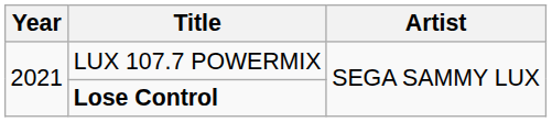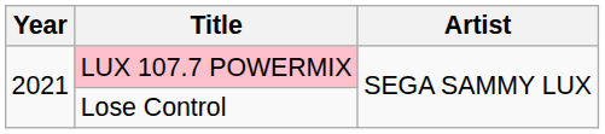LUX 107.7 POWERMIX | Title: no background -> pink background
Lose Control | Title: bold -> normal
